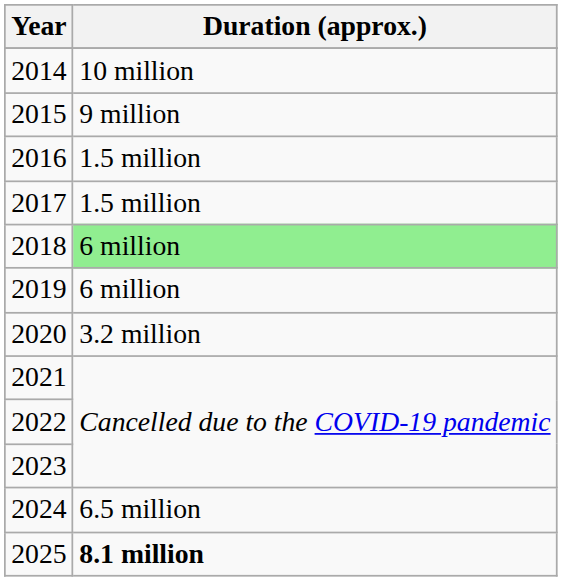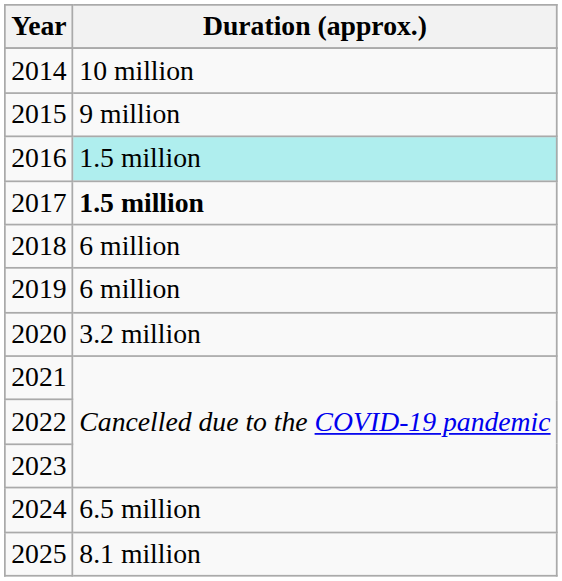2016 | Duration (approx.): no background -> paleturquoise background
2017 | Duration (approx.): normal -> bold
2018 | Duration (approx.): lightgreen background -> no background
2025 | Duration (approx.): bold -> normal
